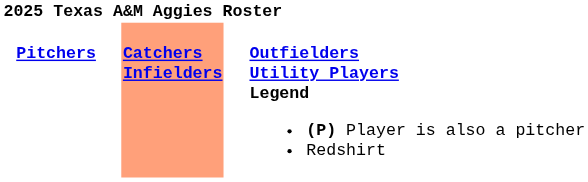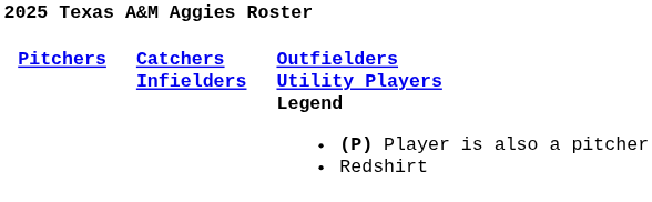Pitchers | column 2: lightsalmon background -> no background
